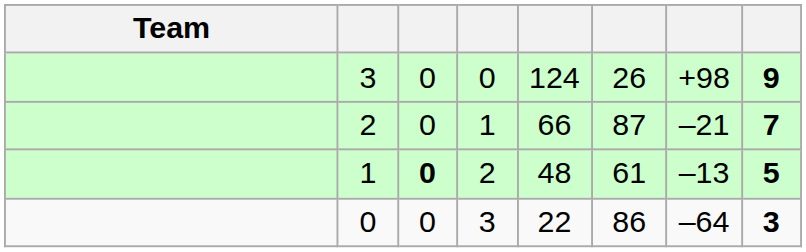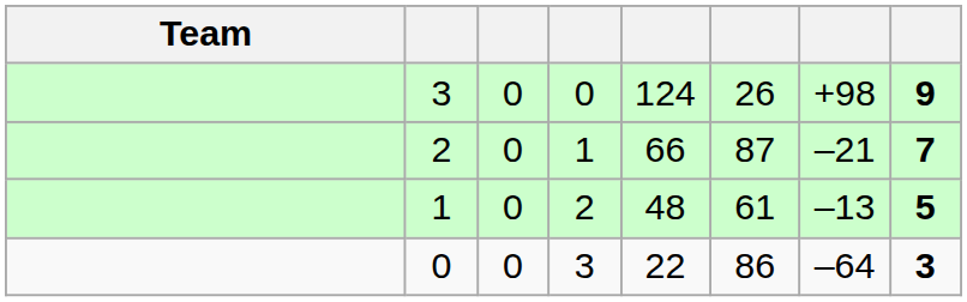row 4 | column 3: bold -> normal
